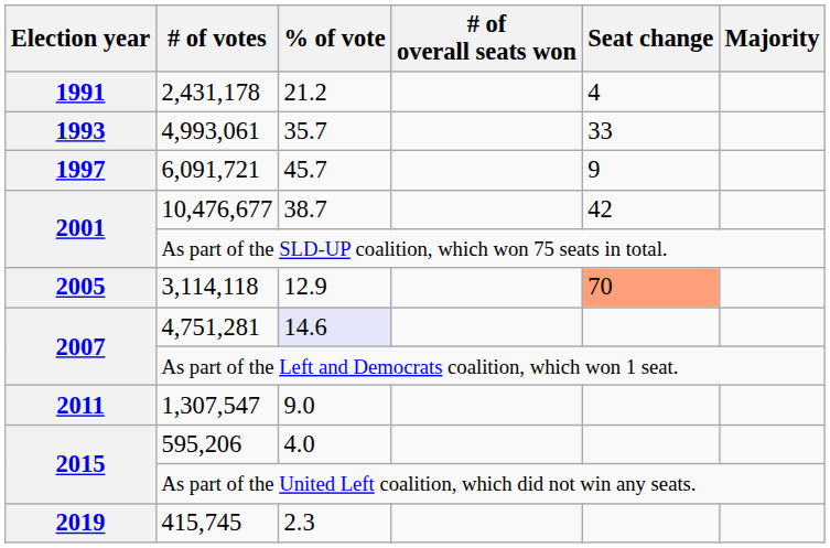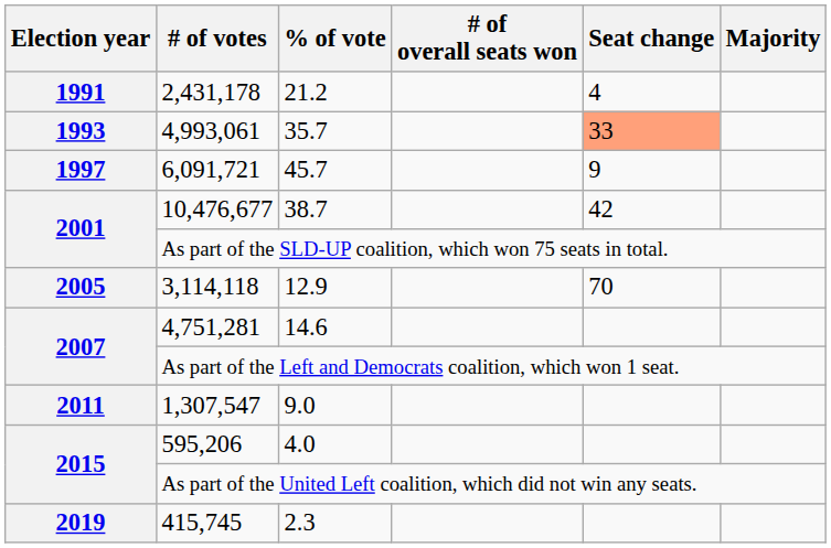4,993,061 | Seat change: no background -> lightsalmon background
3,114,118 | Seat change: lightsalmon background -> no background
4,751,281 | % of vote: lavender background -> no background
